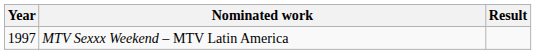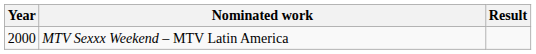MTV Sexxx Weekend – MTV Latin America | Year: 1997 -> 2000
